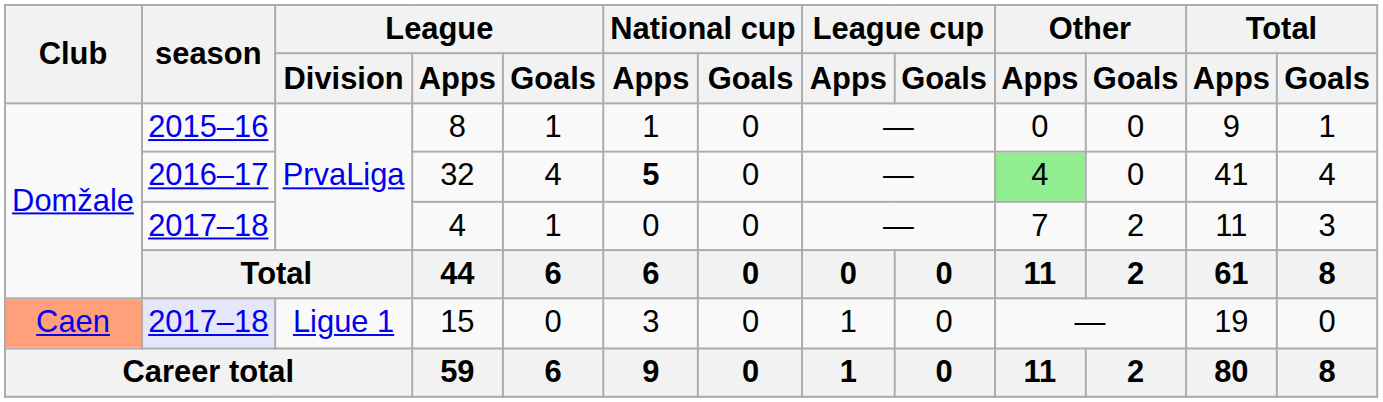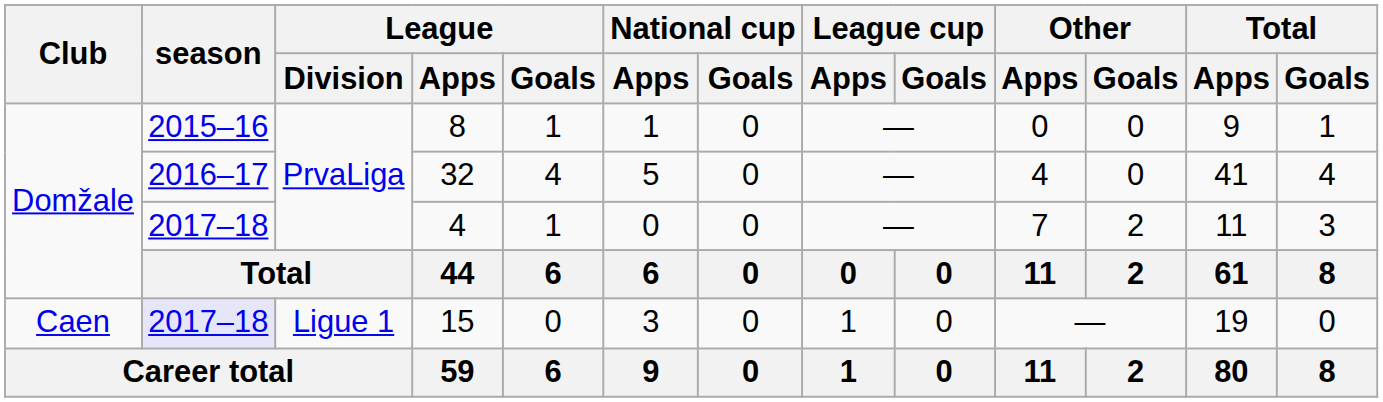32 | National cup / Apps: bold -> normal
32 | Other / Apps: lightgreen background -> no background
15 | Club: lightsalmon background -> no background
